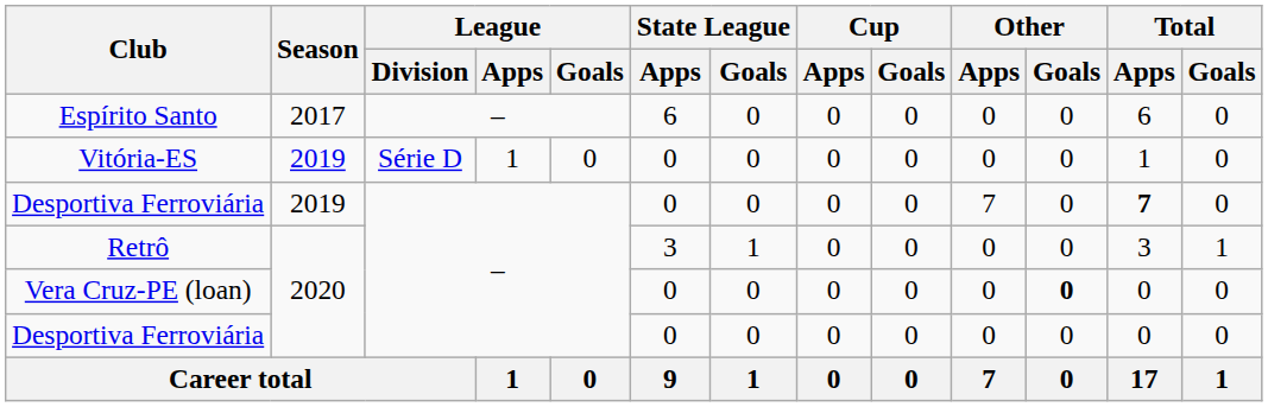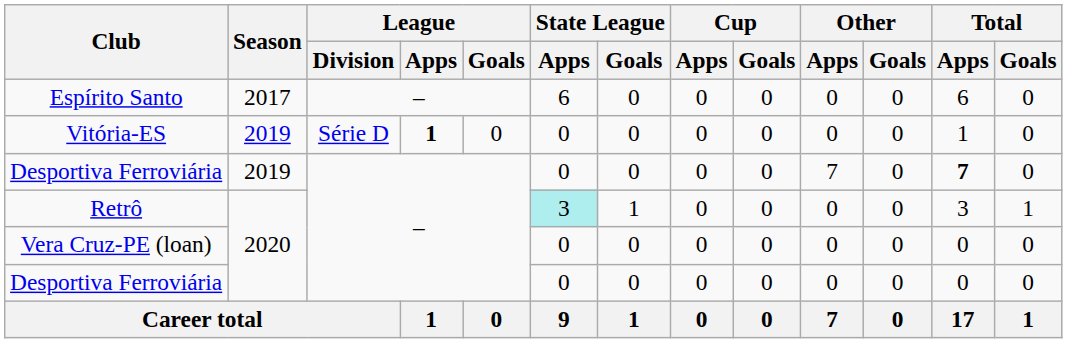Vitória-ES | League / Apps: normal -> bold
Retrô | State League / Apps: no background -> paleturquoise background
Vera Cruz-PE (loan) | Other / Goals: bold -> normal
